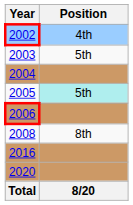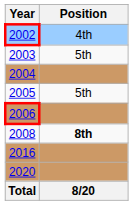2005 | Position: paleturquoise background -> no background
2008 | Position: normal -> bold
